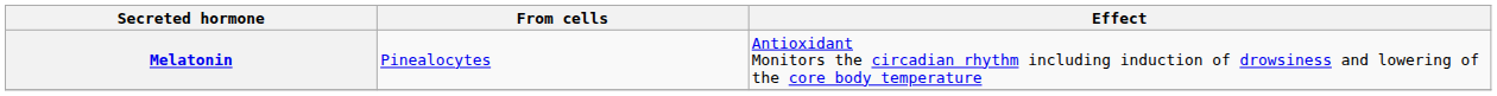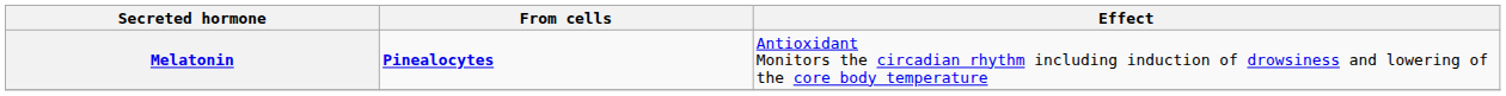Melatonin | From cells: normal -> bold
